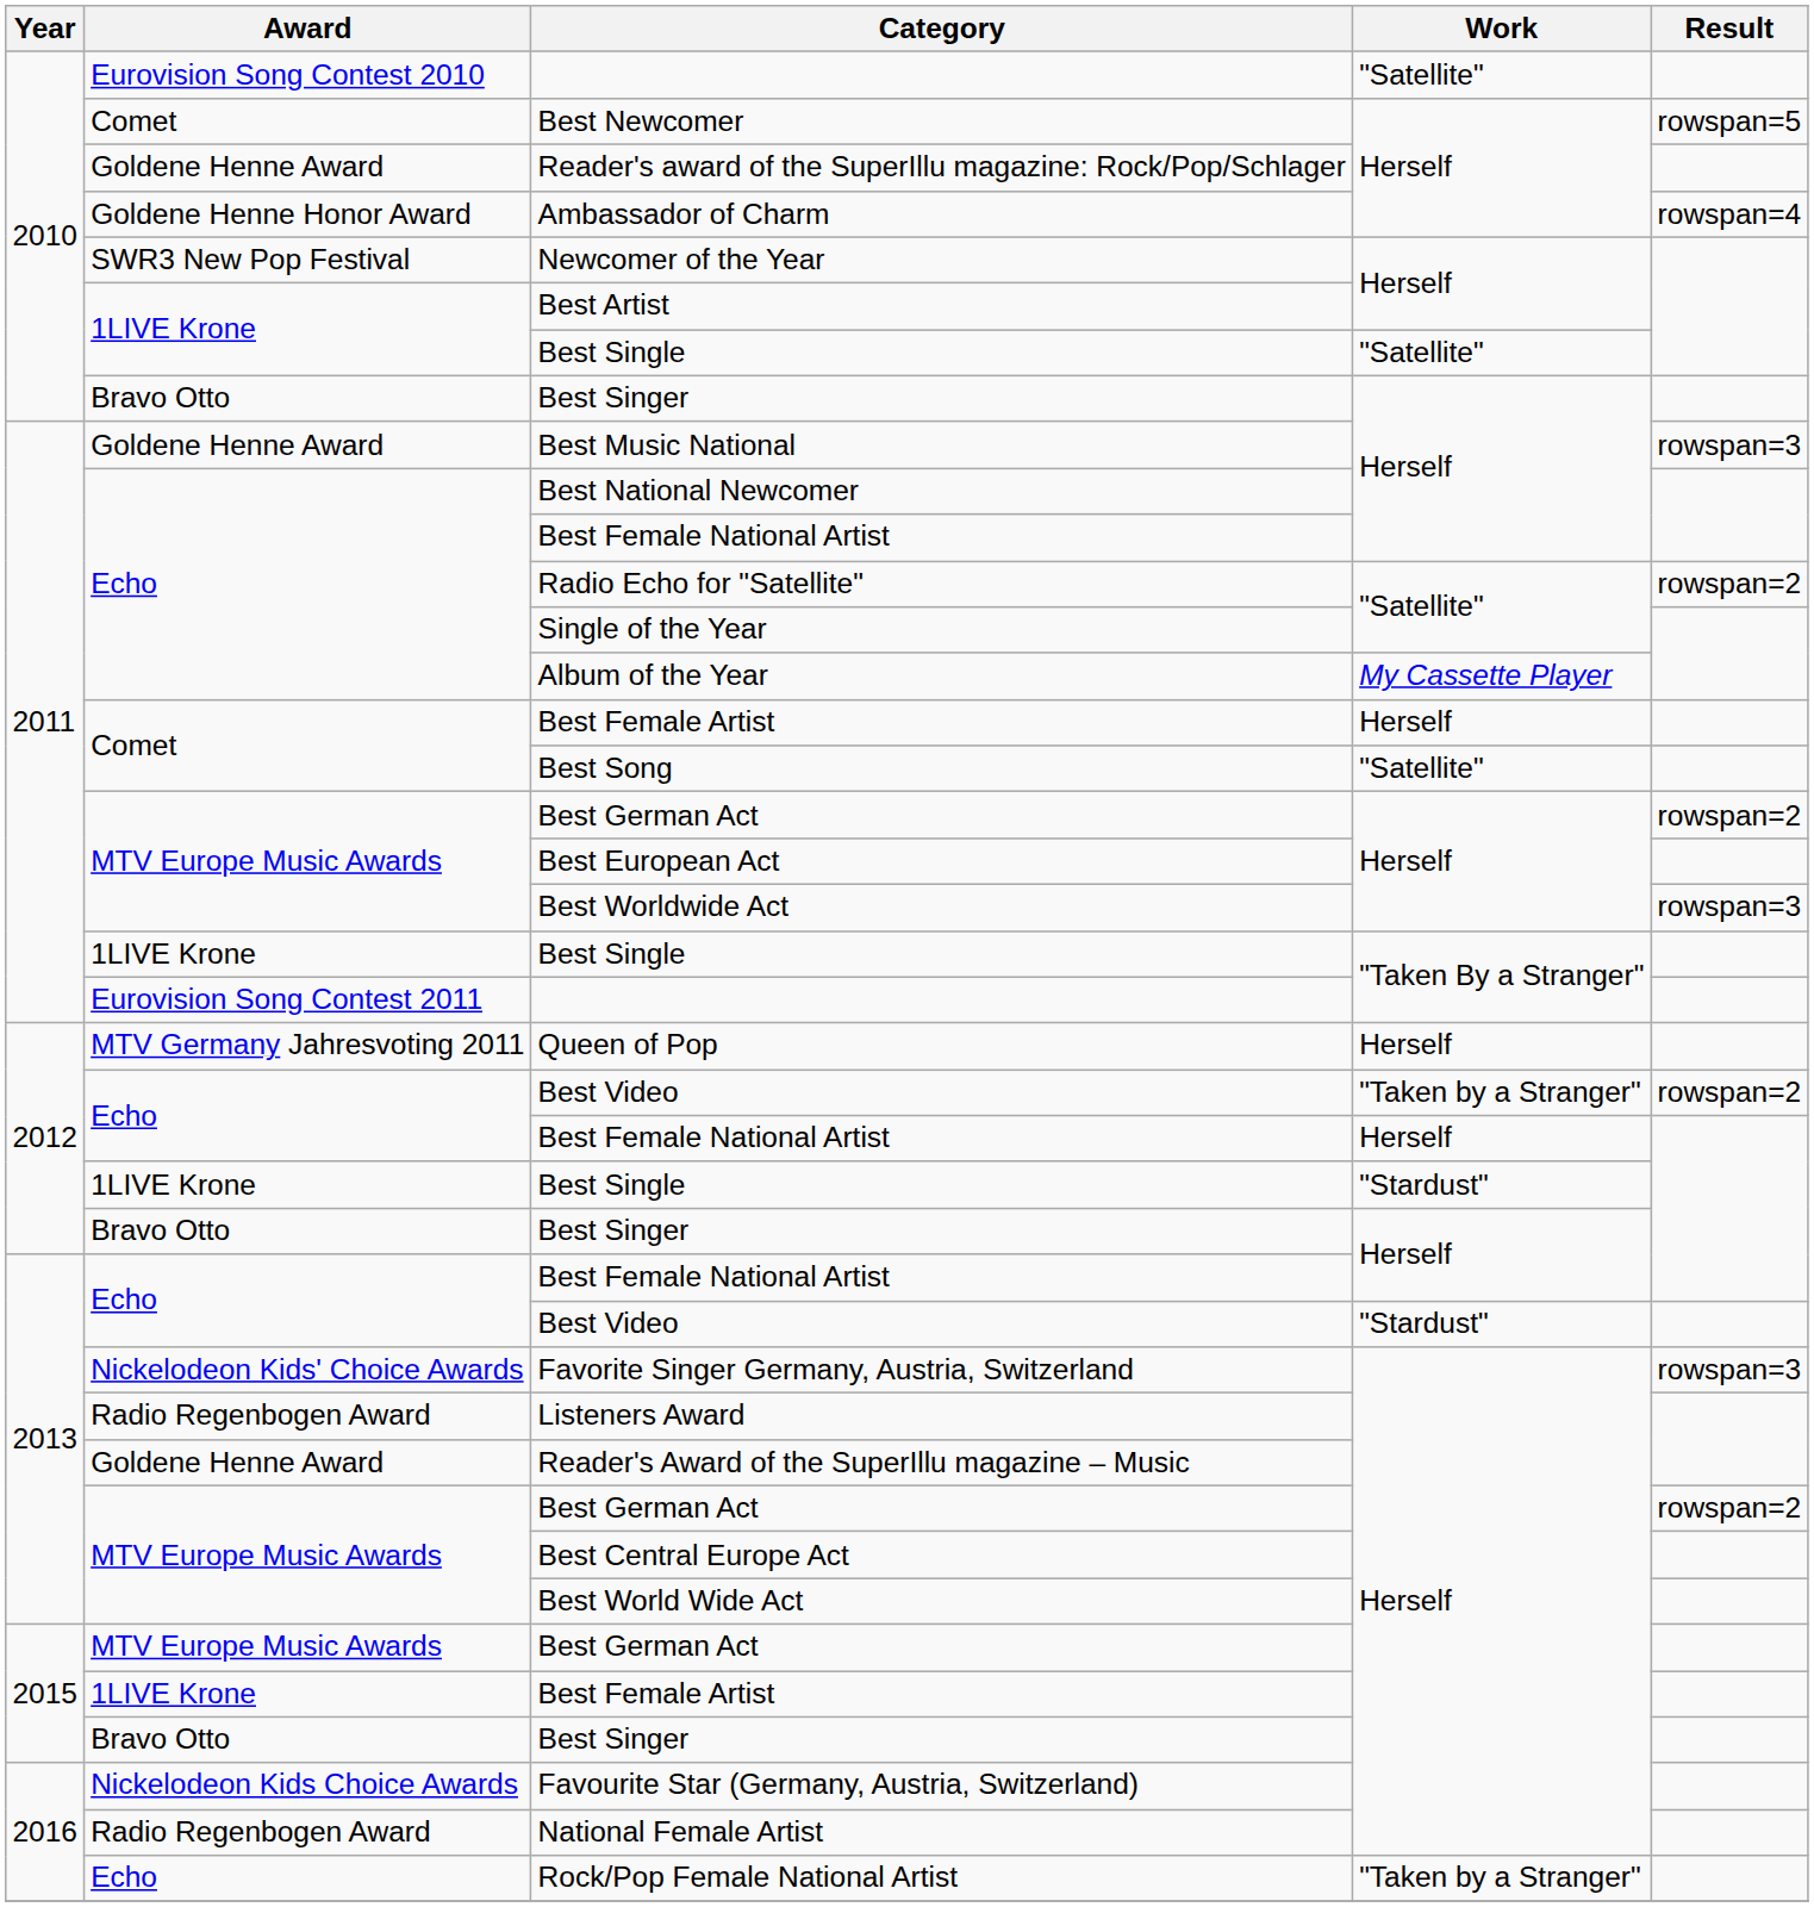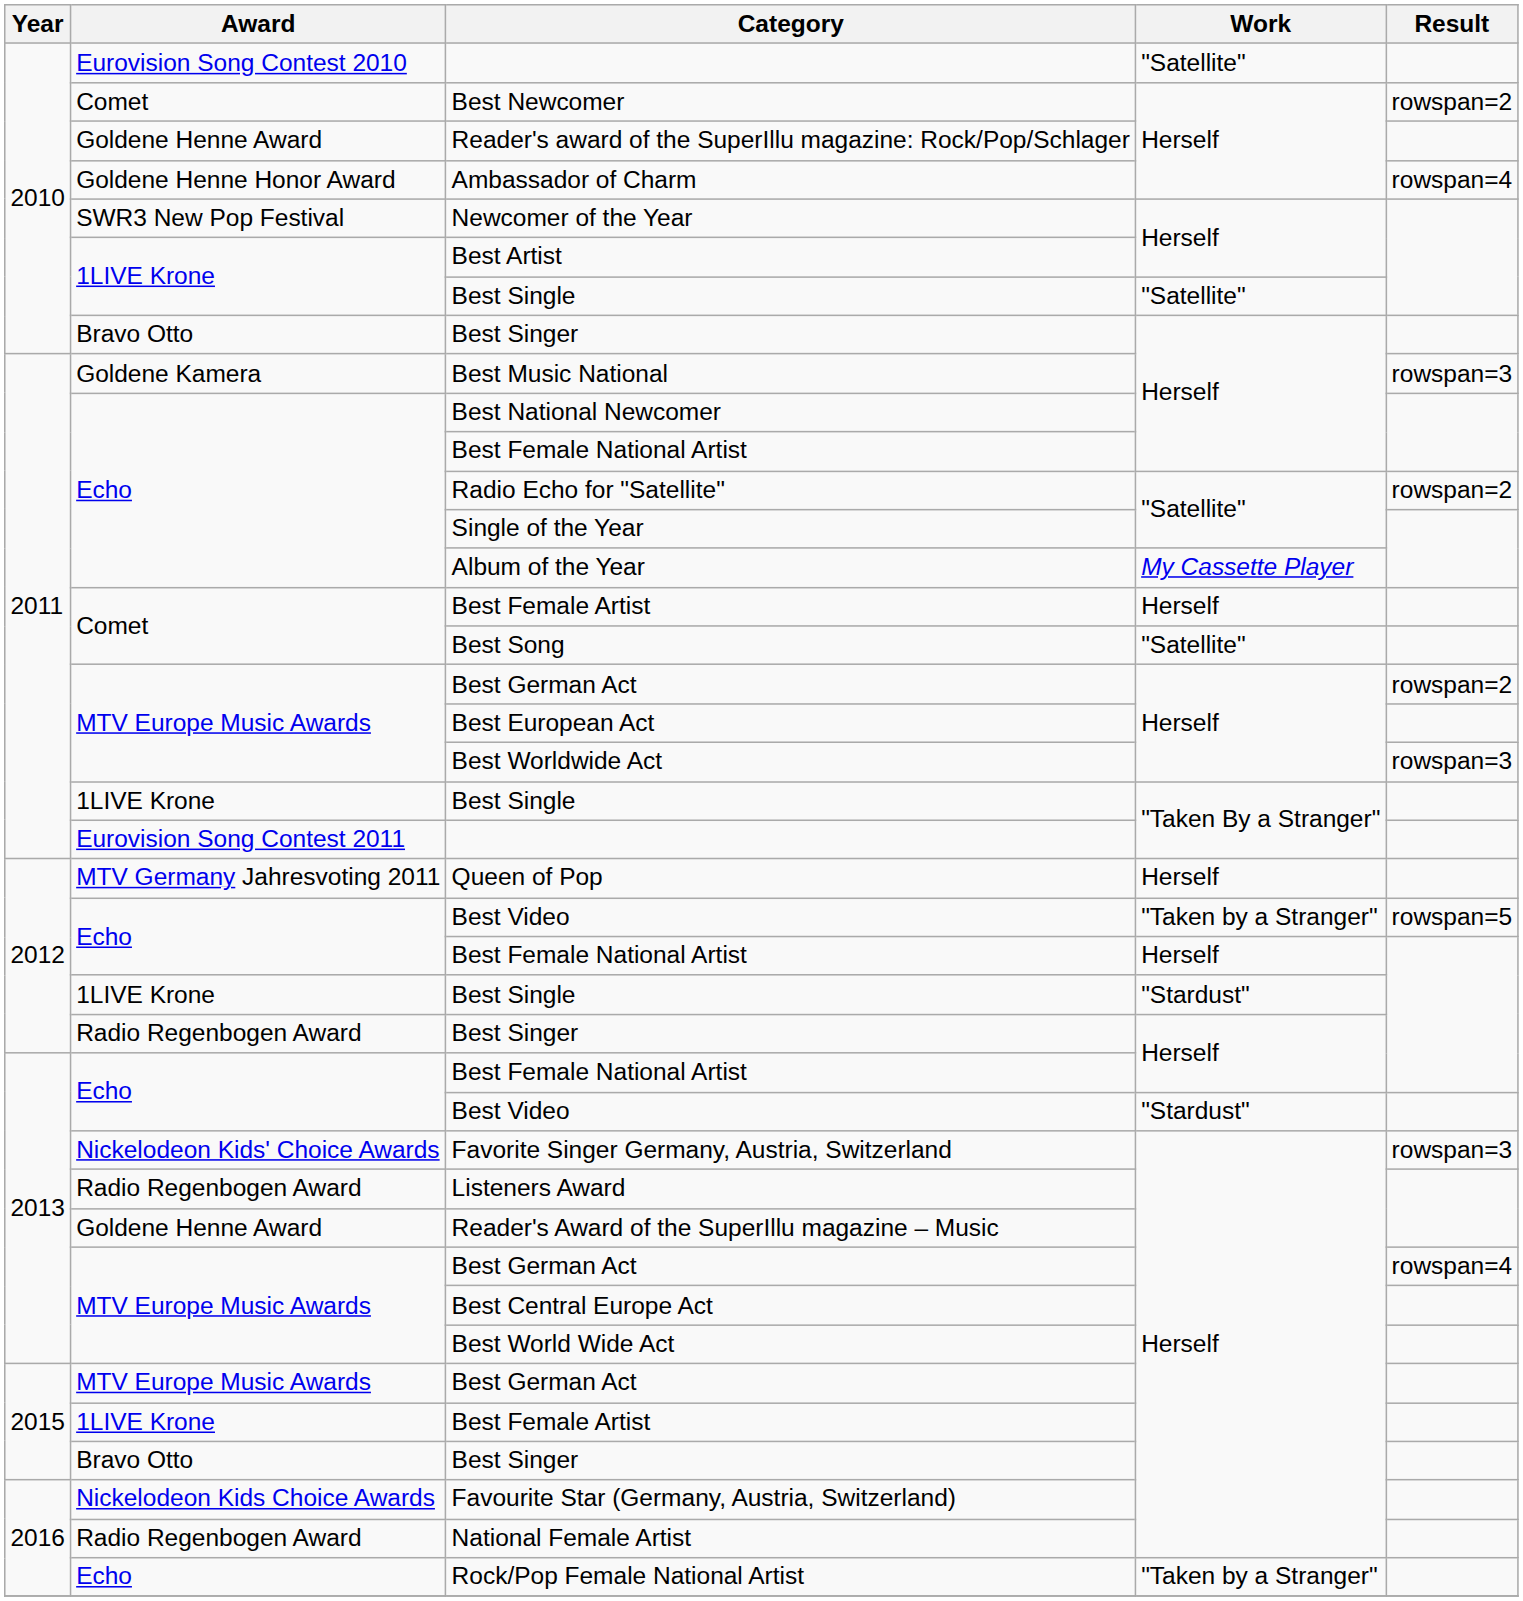Best Newcomer | Result: rowspan=5 -> rowspan=2
Best Music National | Award: Goldene Henne Award -> Goldene Kamera
2012 / Best Video | Result: rowspan=2 -> rowspan=5
2012 / Best Singer | Award: Bravo Otto -> Radio Regenbogen Award
2013 / Best German Act | Result: rowspan=2 -> rowspan=4
